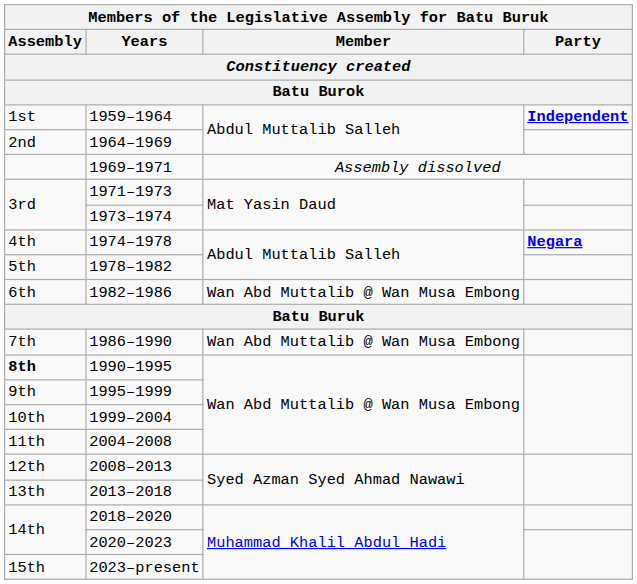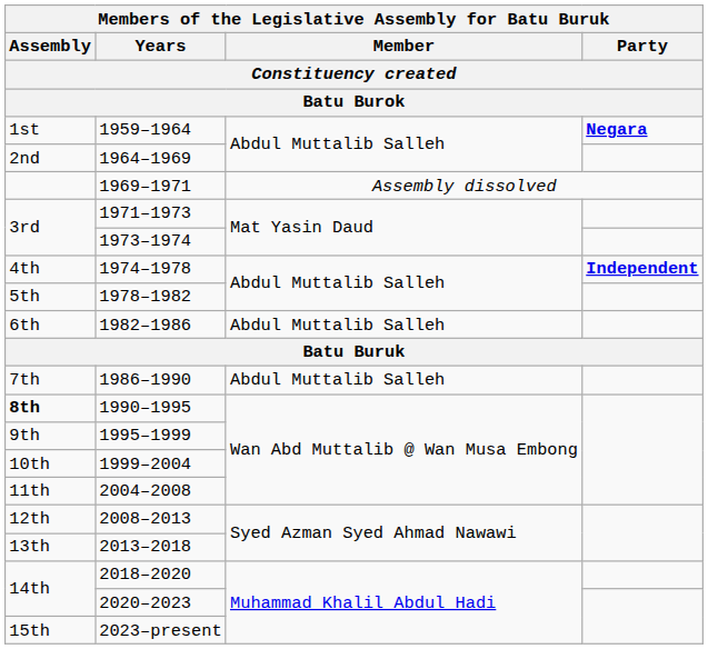1959–1964 | Party: Independent -> Negara
1974–1978 | Party: Negara -> Independent
1982–1986 | Member: Wan Abd Muttalib @ Wan Musa Embong -> Abdul Muttalib Salleh
1986–1990 | Member: Wan Abd Muttalib @ Wan Musa Embong -> Abdul Muttalib Salleh
